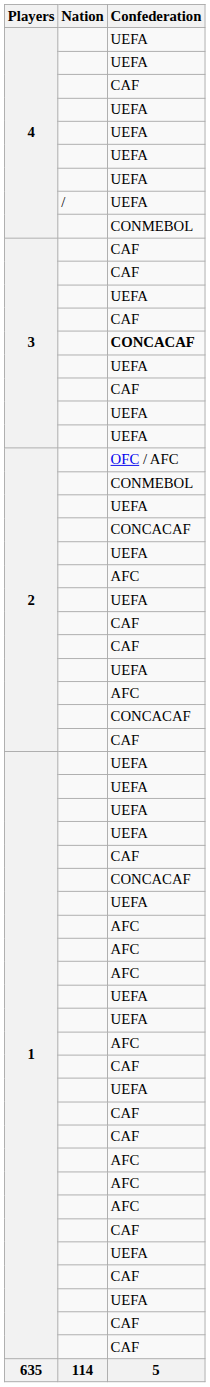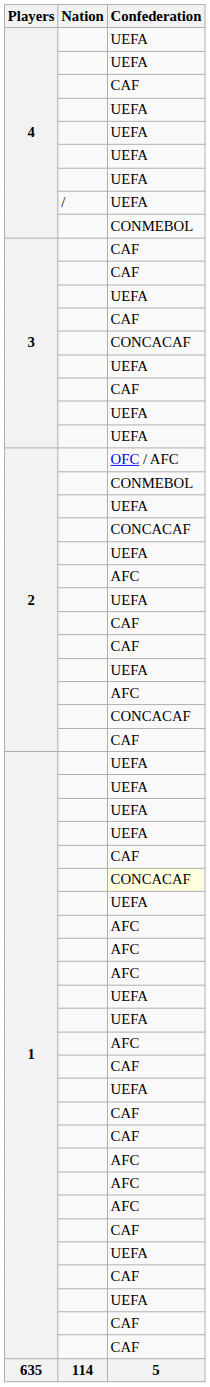3 / CONCACAF | Confederation: bold -> normal
1 / CONCACAF | Confederation: no background -> lightyellow background
